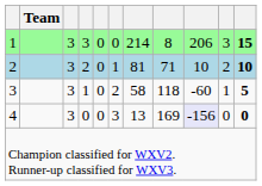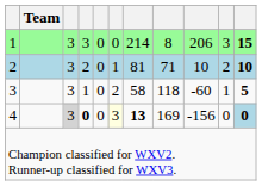4 | column 3: no background -> lightgrey background
4 | column 4: normal -> bold
4 | column 6: no background -> lightyellow background
4 | column 7: normal -> bold
4 | column 9: lavender background -> no background
4 | column 11: no background -> lightblue background
